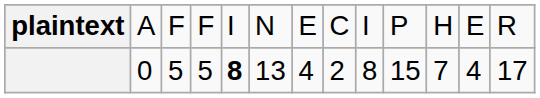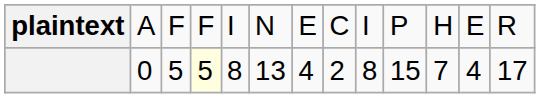row 2 | column 4: no background -> lightyellow background
row 2 | column 5: bold -> normal
